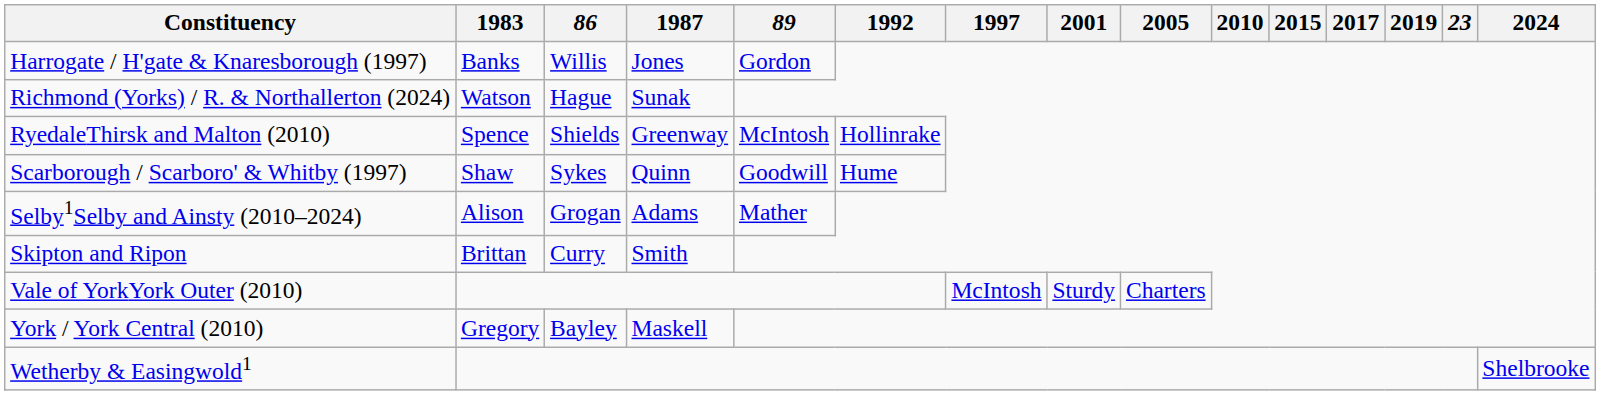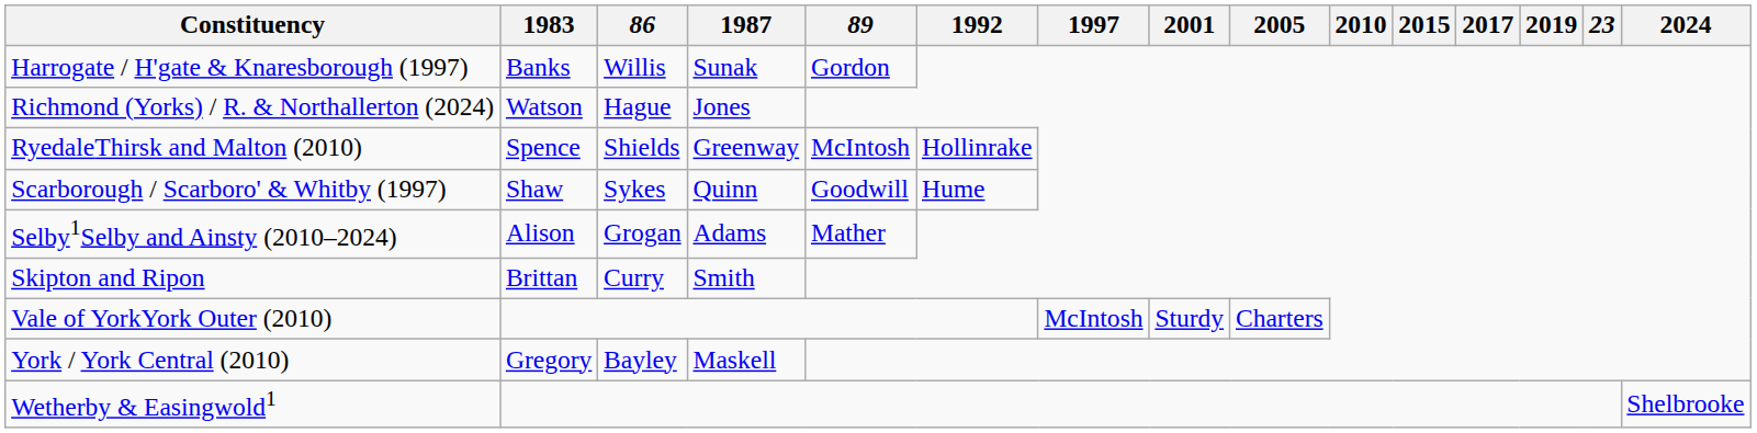Harrogate / H'gate & Knaresborough (1997) | 1987: Jones -> Sunak
Richmond (Yorks) / R. & Northallerton (2024) | 1987: Sunak -> Jones
